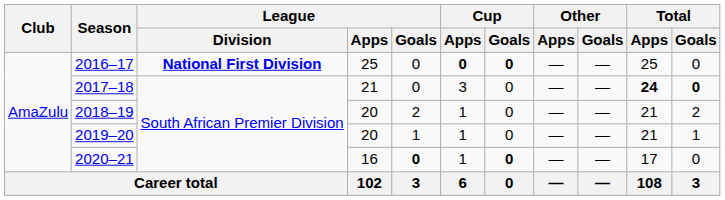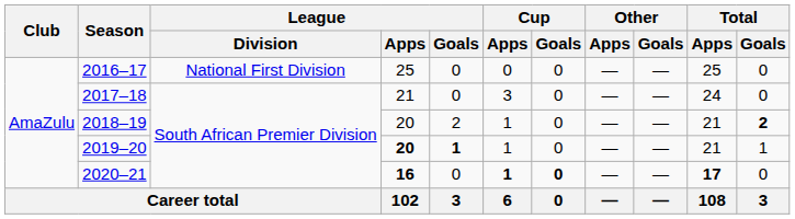2016–17 | League / Division: bold -> normal
2016–17 | Cup / Apps: bold -> normal
2016–17 | Cup / Goals: bold -> normal
2017–18 | Total / Apps: bold -> normal
2017–18 | Total / Goals: bold -> normal
2018–19 | Total / Goals: normal -> bold
2019–20 | League / Apps: normal -> bold
2019–20 | League / Goals: normal -> bold
2020–21 | League / Apps: normal -> bold
2020–21 | League / Goals: bold -> normal
2020–21 | Cup / Apps: normal -> bold
2020–21 | Total / Apps: normal -> bold
